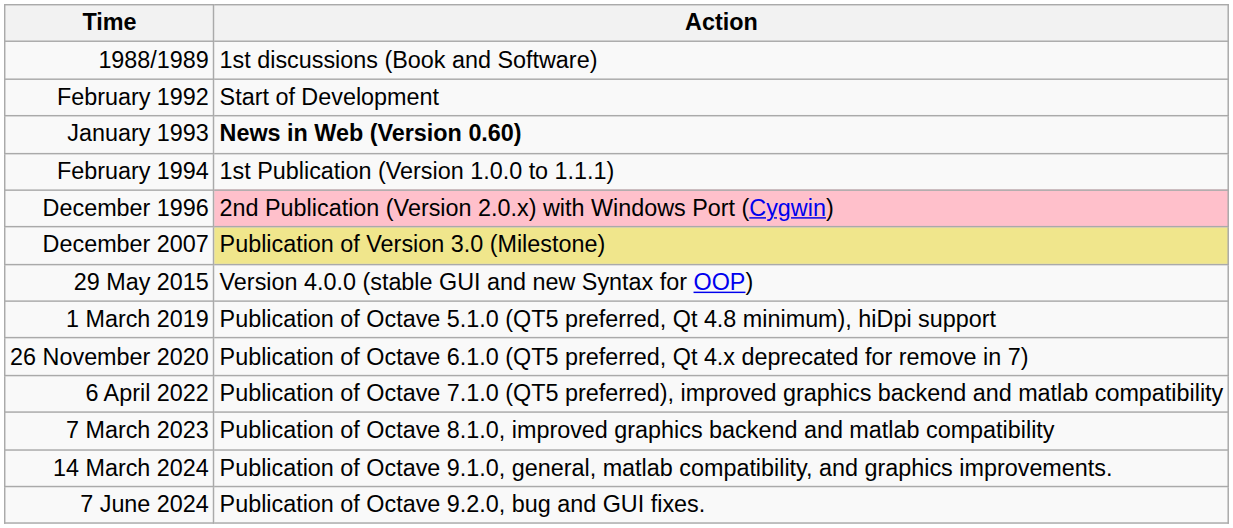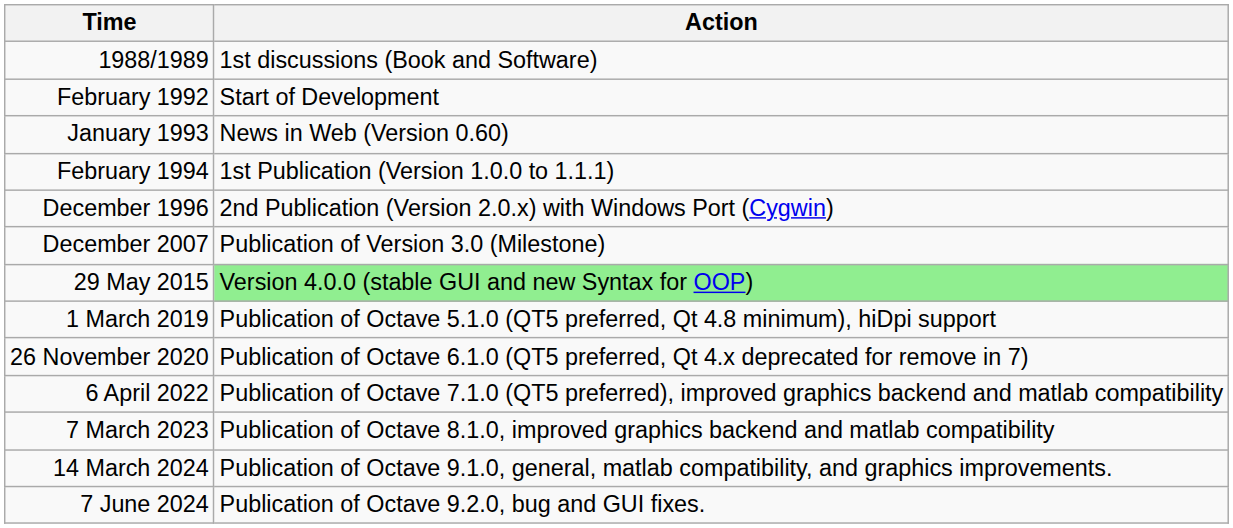January 1993 | Action: bold -> normal
December 1996 | Action: pink background -> no background
December 2007 | Action: khaki background -> no background
29 May 2015 | Action: no background -> lightgreen background
